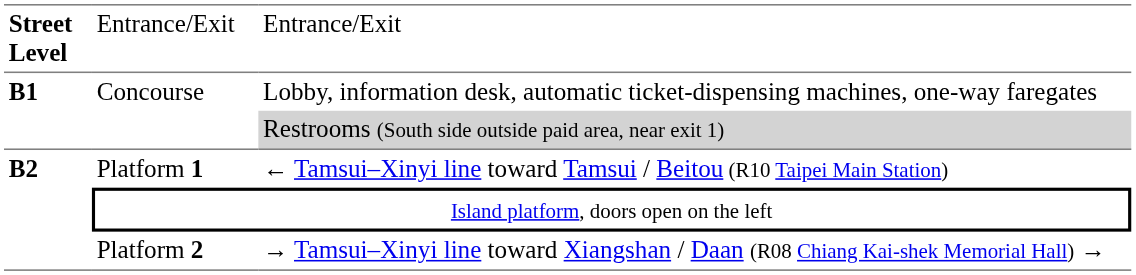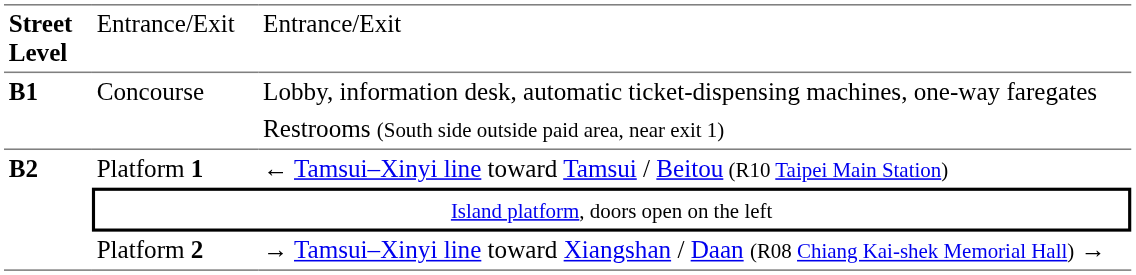Restrooms (South side outside paid area, near exit 1) | column 3: lightgrey background -> no background
